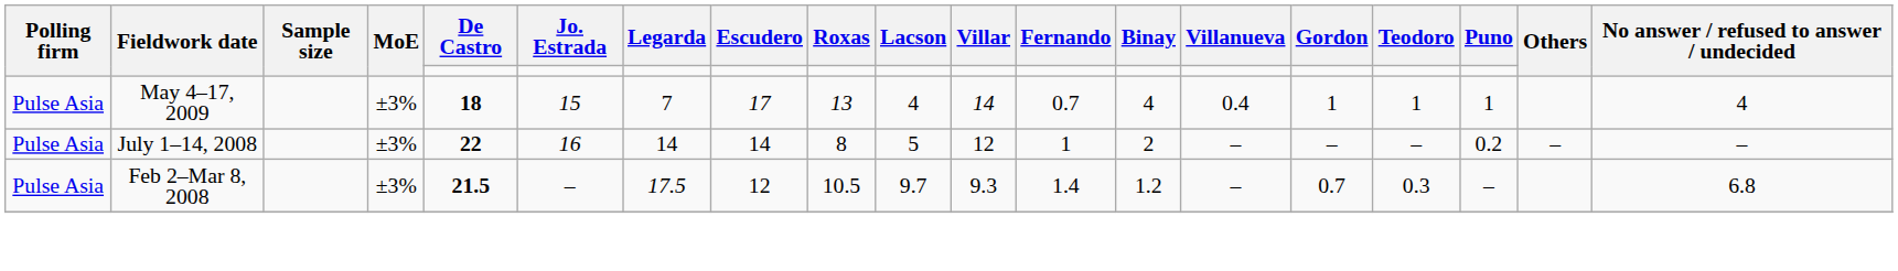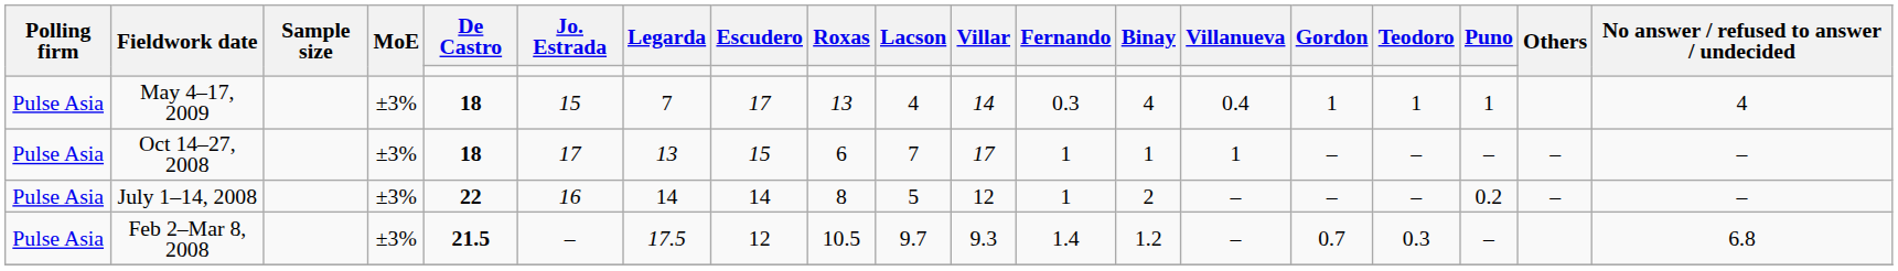May 4–17, 2009 | Fernando: 0.7 -> 0.3
+ row: Pulse Asia | Oct 14–27, 2008 | ±3% | 18 | 17 | 13 | 15 | 6 | 7 | 17 | 1 | 1 | 1 | – | – | – | – | –
